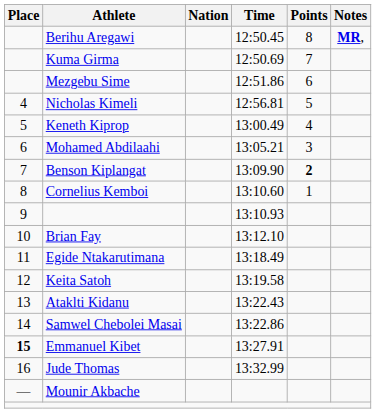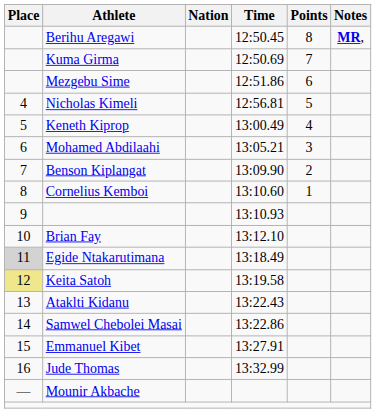Benson Kiplangat | Points: bold -> normal
Egide Ntakarutimana | Place: no background -> lightgrey background
Keita Satoh | Place: no background -> khaki background
Emmanuel Kibet | Place: bold -> normal
